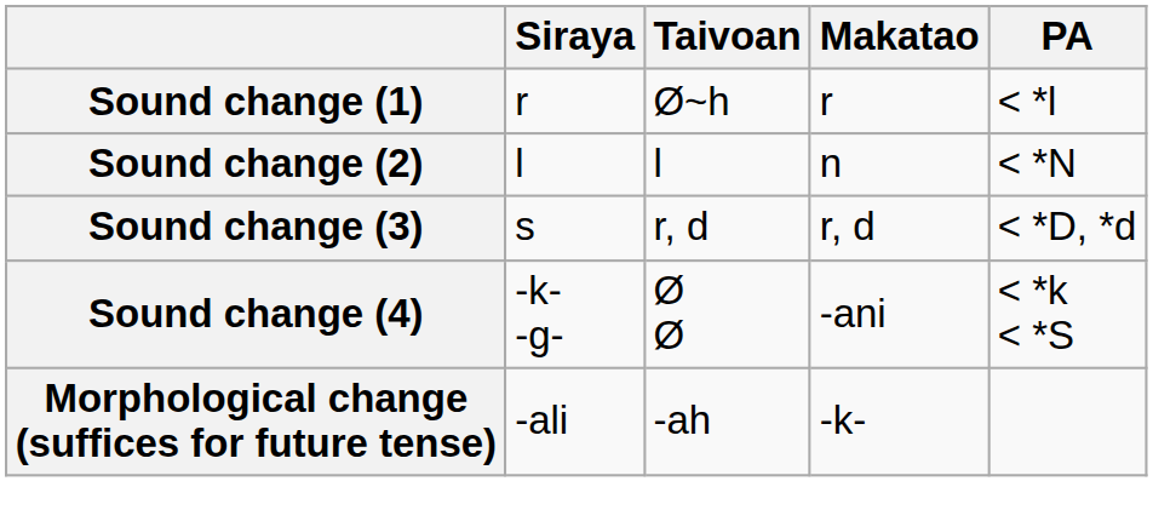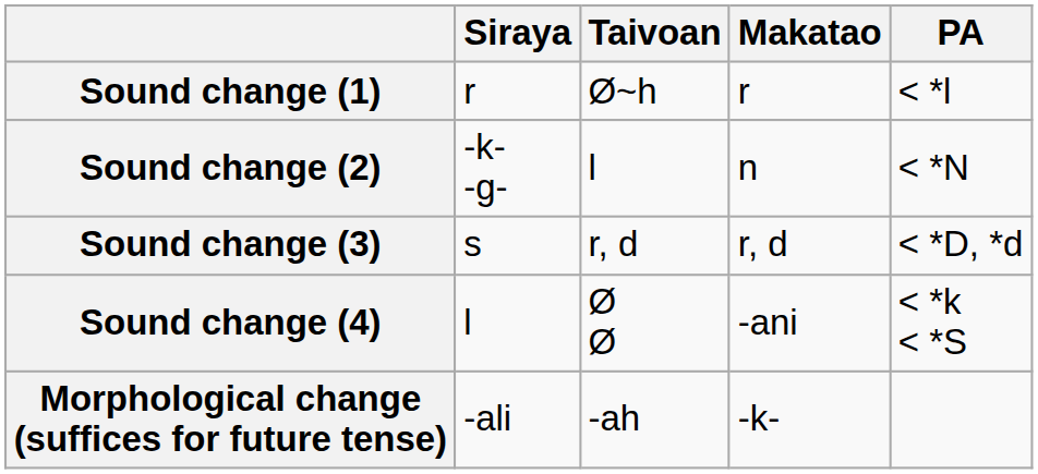Sound change (2) | Siraya: l -> -k- -g-
Sound change (4) | Siraya: -k- -g- -> l
